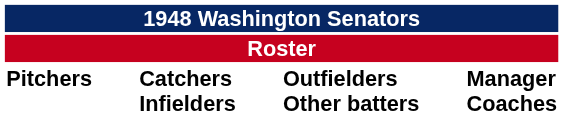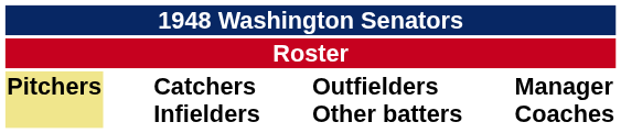Pitchers | column 1: no background -> khaki background
